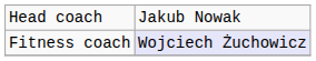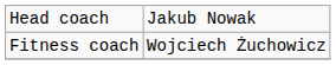Fitness coach | column 2: lavender background -> no background
